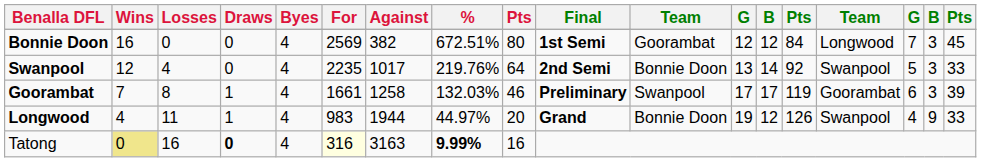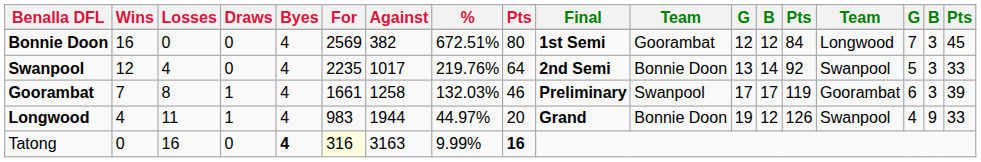Tatong | Wins: khaki background -> no background
Tatong | Draws: bold -> normal
Tatong | Byes: normal -> bold
Tatong | %: bold -> normal
Tatong | column 9: normal -> bold
